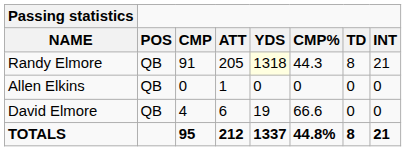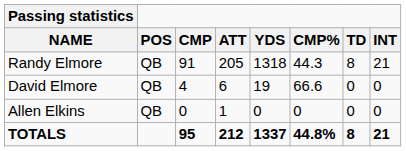Randy Elmore | YDS: lightyellow background -> no background
rows swapped: David Elmore <-> Allen Elkins
